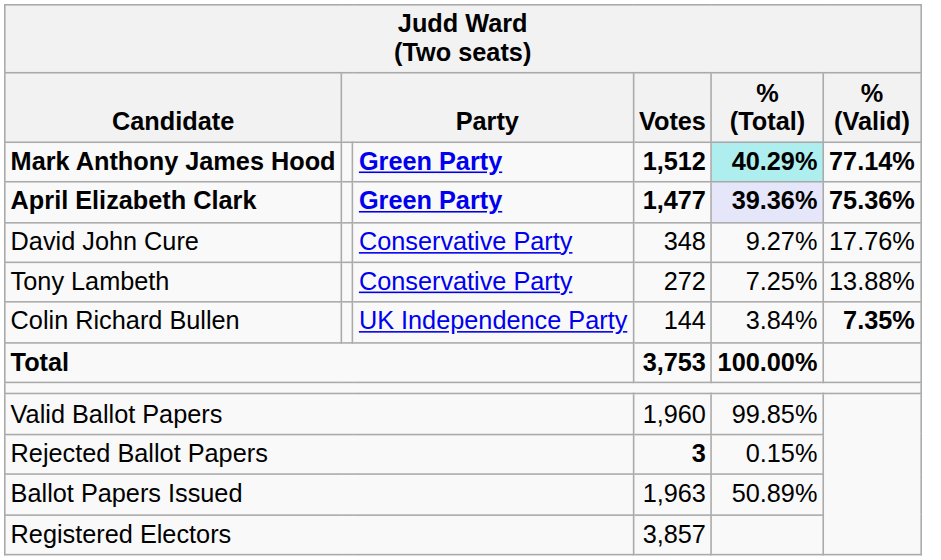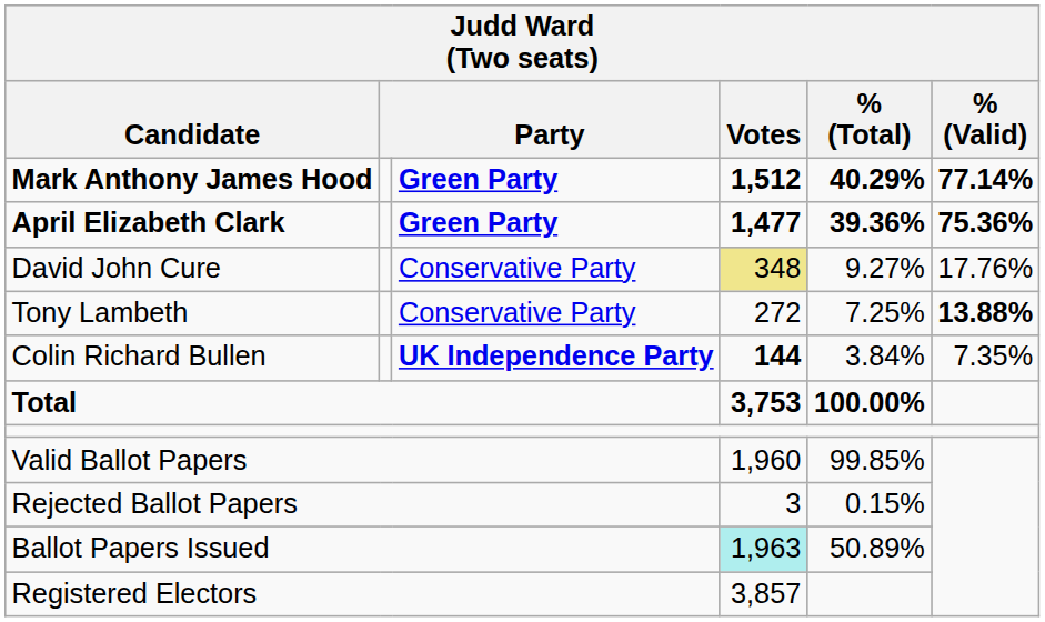Mark Anthony James Hood | % (Total): paleturquoise background -> no background
April Elizabeth Clark | % (Total): lavender background -> no background
David John Cure | Votes: no background -> khaki background
Tony Lambeth | % (Valid): normal -> bold
Colin Richard Bullen | column 3: normal -> bold
Colin Richard Bullen | Votes: normal -> bold
Colin Richard Bullen | % (Valid): bold -> normal
Rejected Ballot Papers | Votes: bold -> normal
Ballot Papers Issued | Votes: no background -> paleturquoise background
